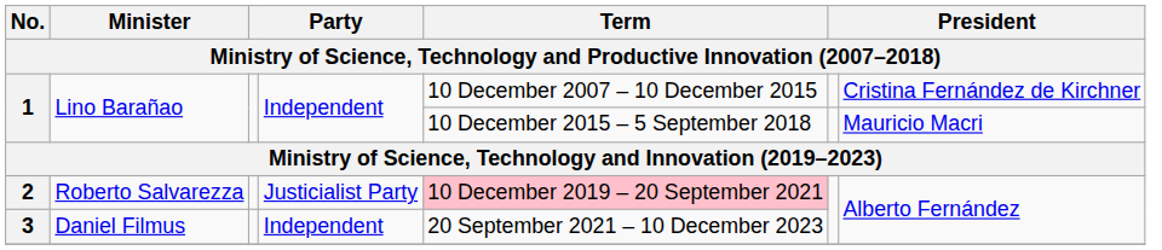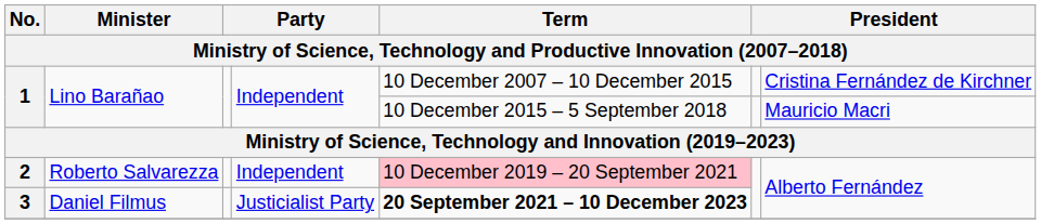2 | column 4: Justicialist Party -> Independent
3 | column 4: Independent -> Justicialist Party
3 | Term: normal -> bold
